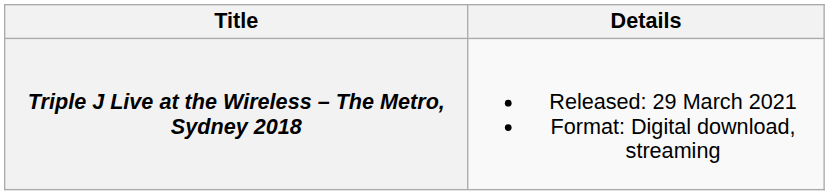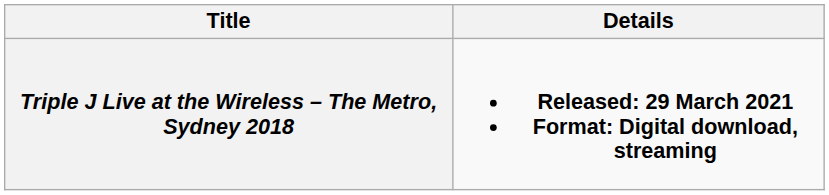Triple J Live at the Wireless – The Metro, Sydney 2018 | Details: normal -> bold
